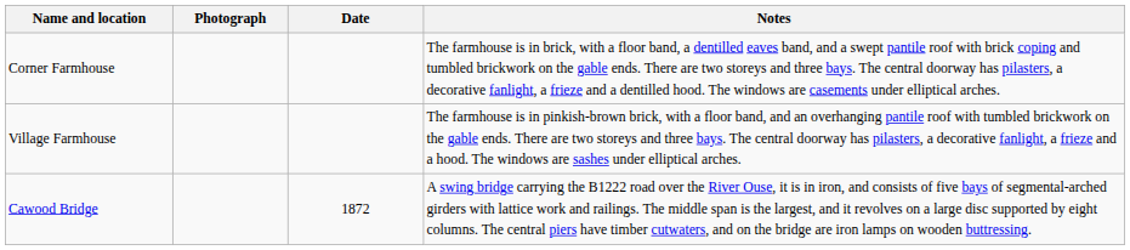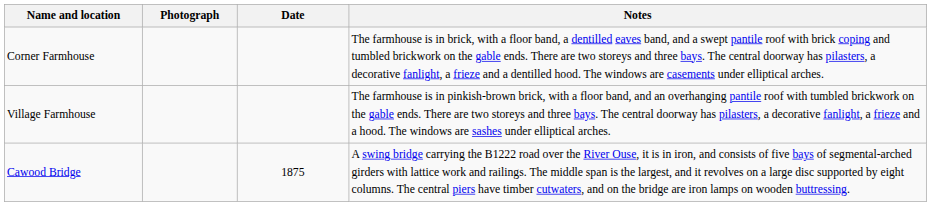Cawood Bridge | Date: 1872 -> 1875
